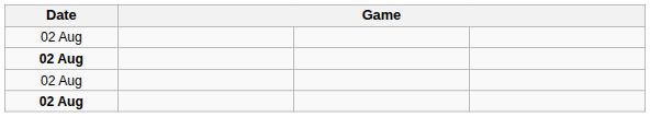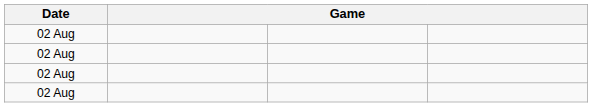row 3 | Date: bold -> normal
row 5 | Date: bold -> normal
